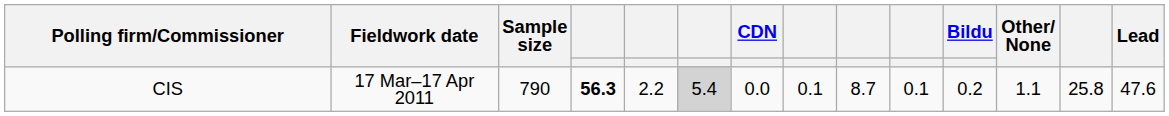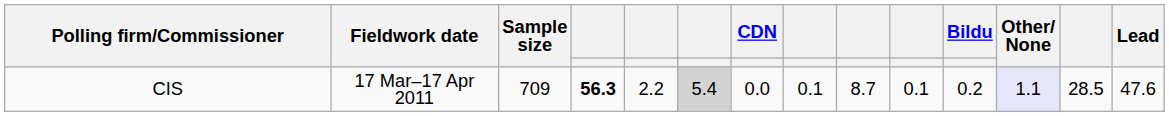CIS | Sample size: 790 -> 709
CIS | Other/ None: no background -> lavender background
CIS | column 13: 25.8 -> 28.5
